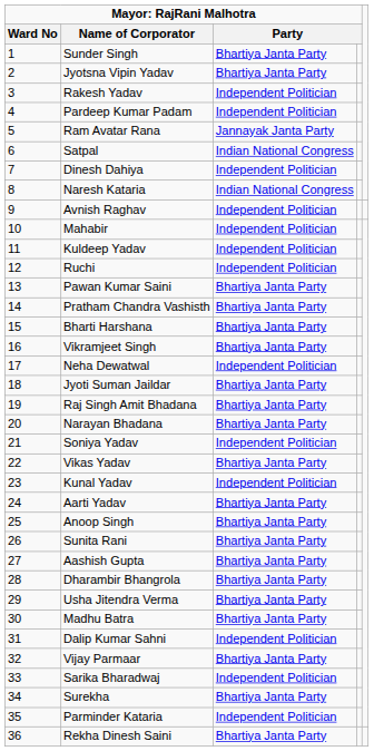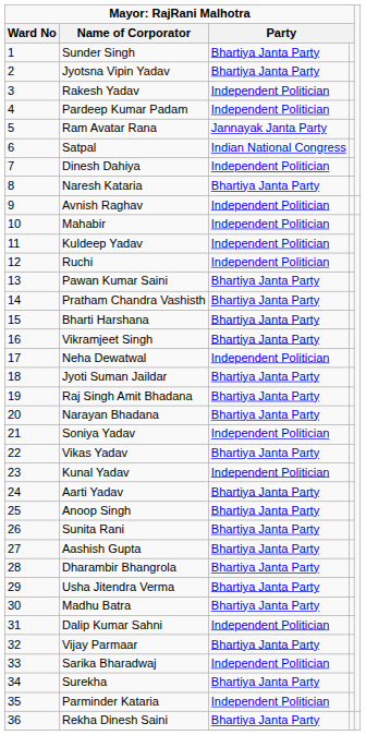Naresh Kataria | column 3: Indian National Congress -> Bhartiya Janta Party
